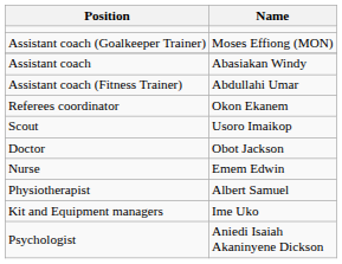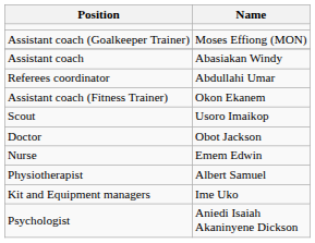row 5 | Position: Assistant coach (Fitness Trainer) -> Referees coordinator
row 6 | Position: Referees coordinator -> Assistant coach (Fitness Trainer)
